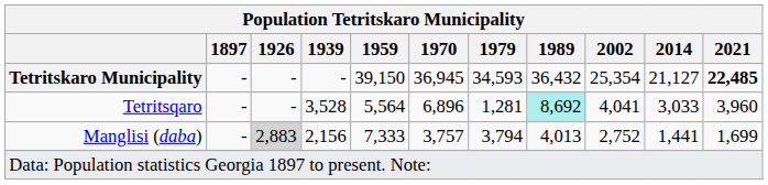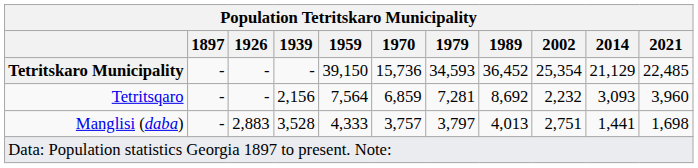Tetritskaro Municipality | 1970: 36,945 -> 15,736
Tetritskaro Municipality | 1989: 36,432 -> 36,452
Tetritskaro Municipality | 2014: 21,127 -> 21,129
Tetritskaro Municipality | 2021: bold -> normal
Tetritsqaro | 1939: 3,528 -> 2,156
Tetritsqaro | 1959: 5,564 -> 7,564
Tetritsqaro | 1970: 6,896 -> 6,859
Tetritsqaro | 1979: 1,281 -> 7,281
Tetritsqaro | 1989: paleturquoise background -> no background
Tetritsqaro | 2002: 4,041 -> 2,232
Tetritsqaro | 2014: 3,033 -> 3,093
Manglisi (daba) | 1926: lightgrey background -> no background
Manglisi (daba) | 1939: 2,156 -> 3,528
Manglisi (daba) | 1959: 7,333 -> 4,333
Manglisi (daba) | 1979: 3,794 -> 3,797
Manglisi (daba) | 2002: 2,752 -> 2,751
Manglisi (daba) | 2021: 1,699 -> 1,698
